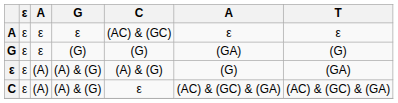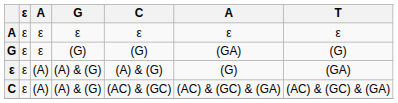row 2 | C: (AC) & (GC) -> ε
row 5 | C: ε -> (AC) & (GC)
